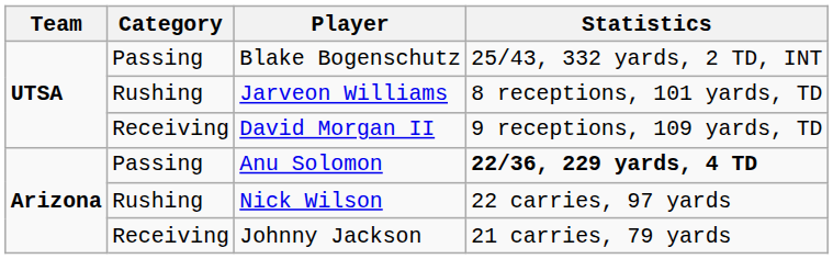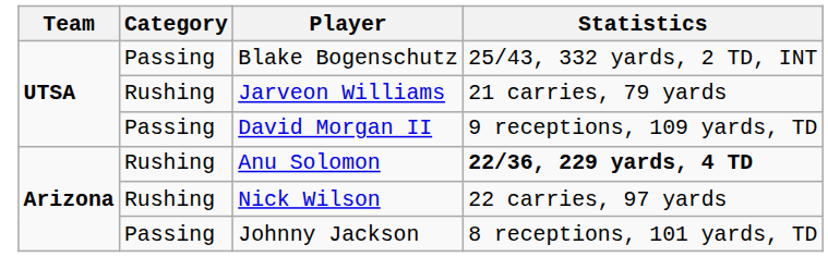Jarveon Williams | Statistics: 8 receptions, 101 yards, TD -> 21 carries, 79 yards
David Morgan II | Category: Receiving -> Passing
Anu Solomon | Category: Passing -> Rushing
Johnny Jackson | Category: Receiving -> Passing
Johnny Jackson | Statistics: 21 carries, 79 yards -> 8 receptions, 101 yards, TD
